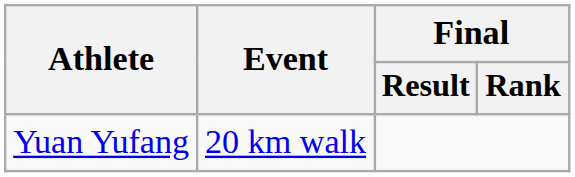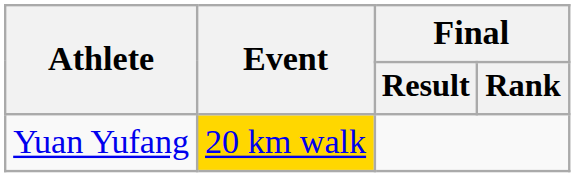Yuan Yufang | Event: no background -> gold background
